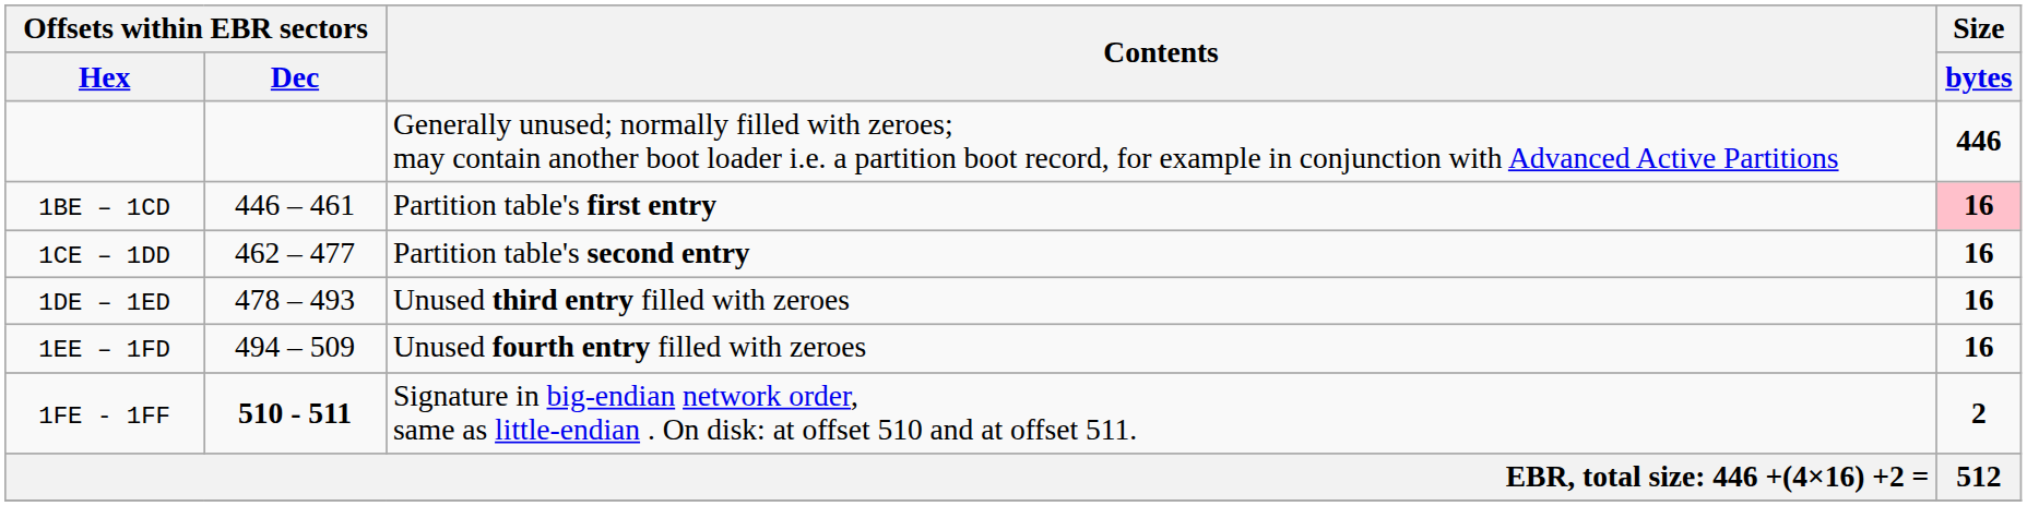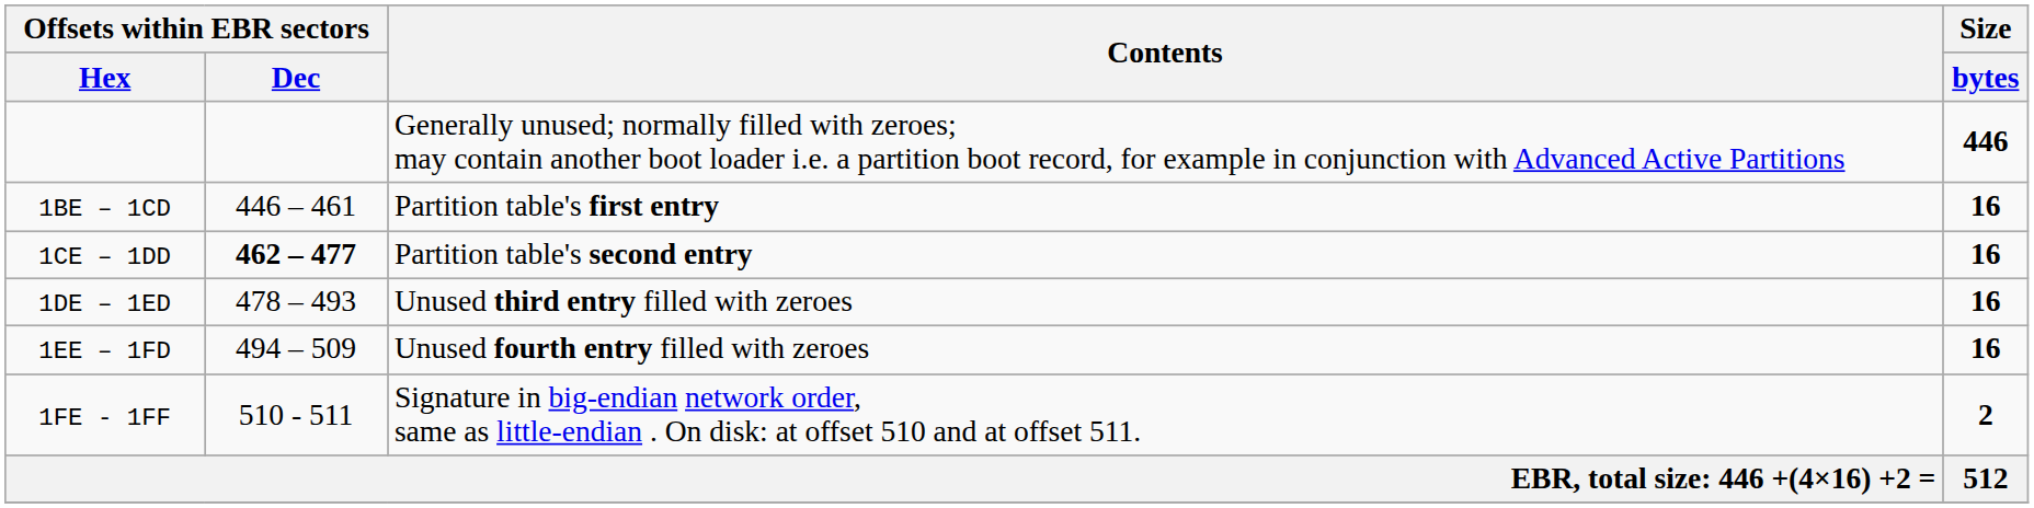1BE – 1CD | Size / bytes: pink background -> no background
1CE – 1DD | Offsets within EBR sectors / Dec: normal -> bold
1FE - 1FF | Offsets within EBR sectors / Dec: bold -> normal
